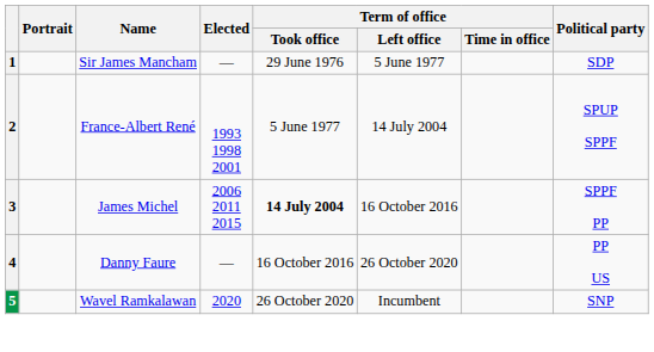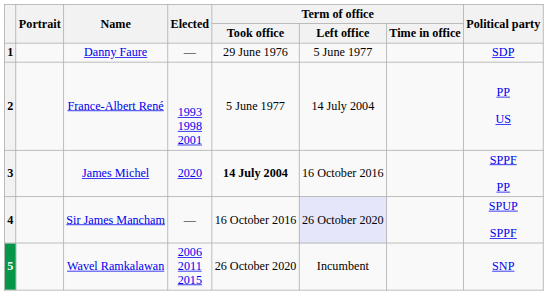1 | Name: Sir James Mancham -> Danny Faure
2 | Political party: SPUP SPPF -> PP US
3 | Elected: 2006 2011 2015 -> 2020
4 | Name: Danny Faure -> Sir James Mancham
4 | Term of office / Left office: no background -> lavender background
4 | Political party: PP US -> SPUP SPPF
5 | Elected: 2020 -> 2006 2011 2015
